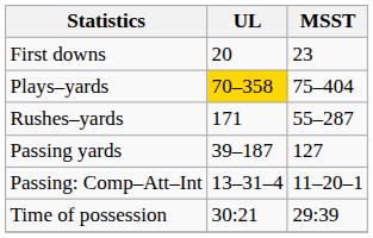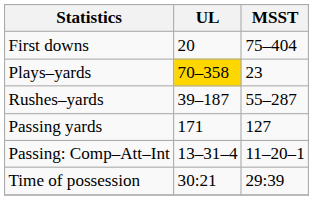First downs | MSST: 23 -> 75–404
Plays–yards | MSST: 75–404 -> 23
Rushes–yards | UL: 171 -> 39–187
Passing yards | UL: 39–187 -> 171
